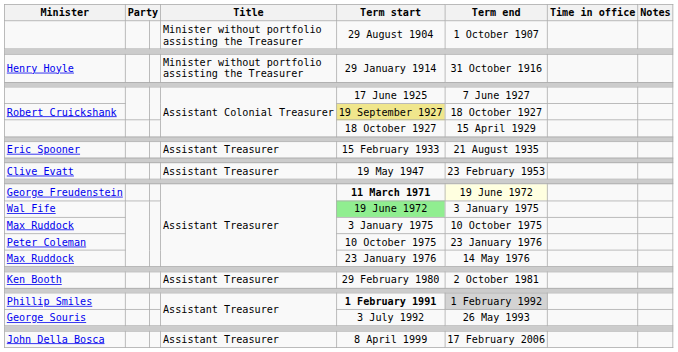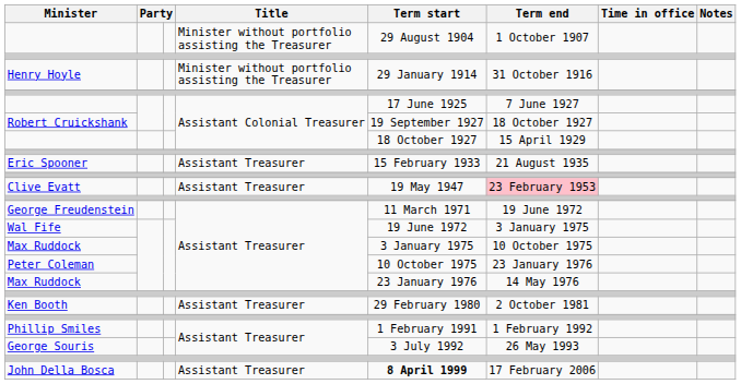Robert Cruickshank | Term start: khaki background -> no background
Clive Evatt | Term end: no background -> pink background
George Freudenstein | Term start: bold -> normal
George Freudenstein | Term end: lightyellow background -> no background
Wal Fife | Term start: lightgreen background -> no background
Phillip Smiles | Term start: bold -> normal
Phillip Smiles | Term end: lightgrey background -> no background
John Della Bosca | Term start: normal -> bold
